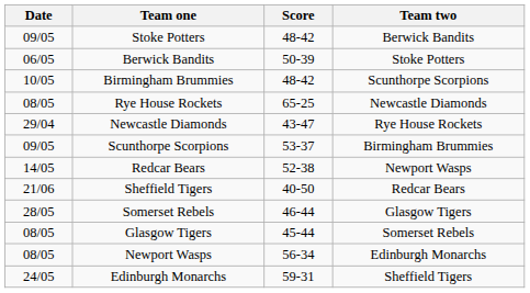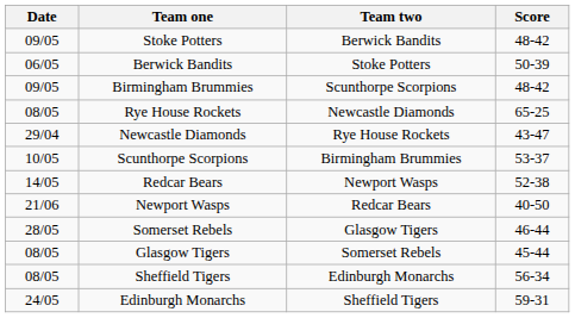columns swapped: Score <-> Team two
row 4 | Date: 10/05 -> 09/05
row 7 | Date: 09/05 -> 10/05
row 9 | Team one: Sheffield Tigers -> Newport Wasps
row 12 | Team one: Newport Wasps -> Sheffield Tigers
